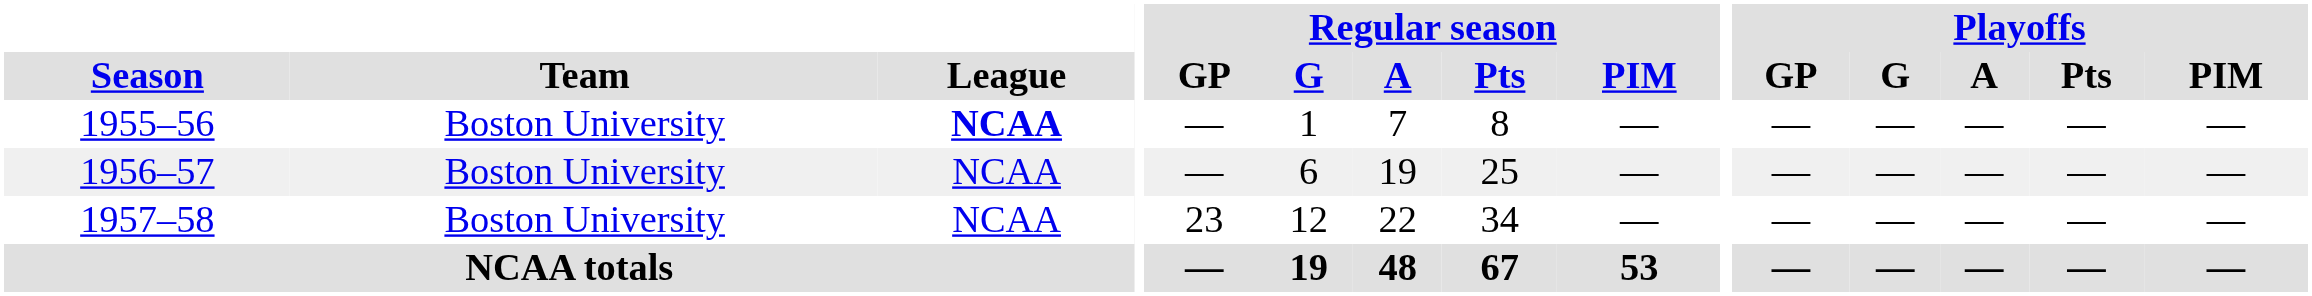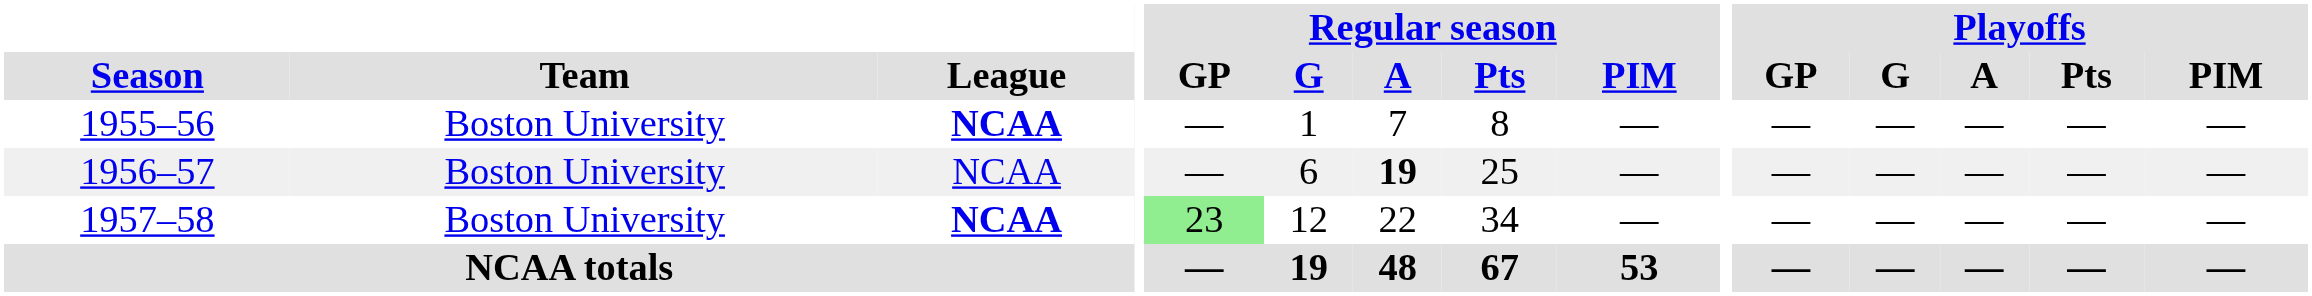1956–57 | Regular season / A: normal -> bold
1957–58 | League: normal -> bold
1957–58 | Regular season / GP: no background -> lightgreen background
